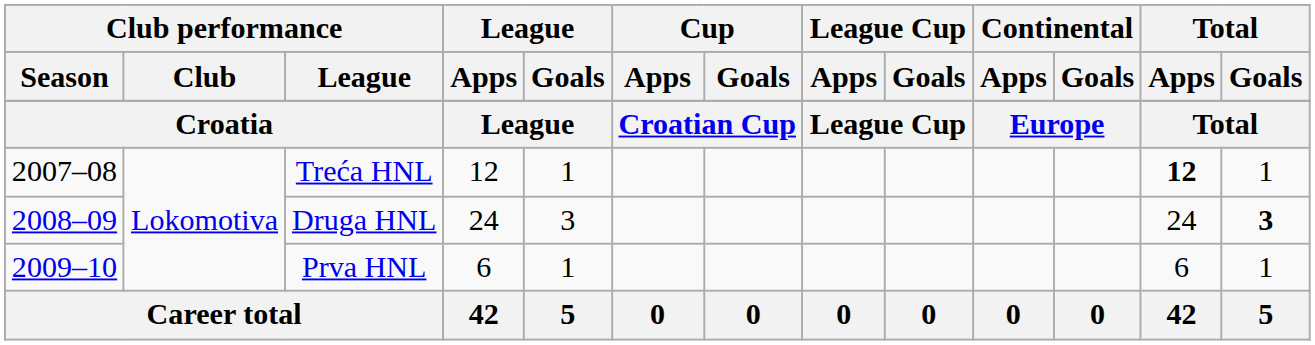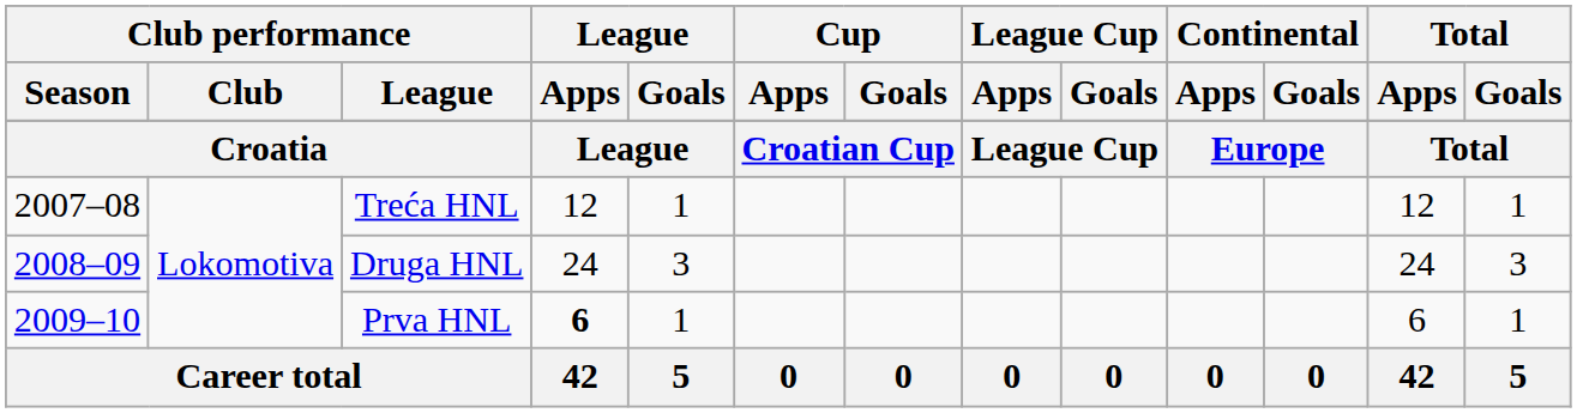Treća HNL | Total / Apps: bold -> normal
Druga HNL | Total / Goals: bold -> normal
Prva HNL | League / Apps: normal -> bold
